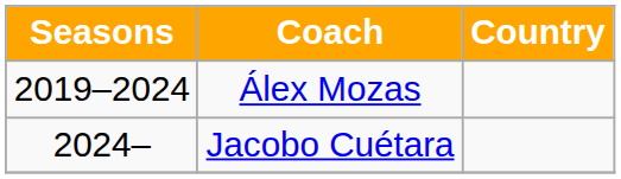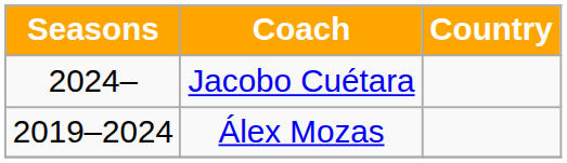rows swapped: Álex Mozas <-> Jacobo Cuétara
